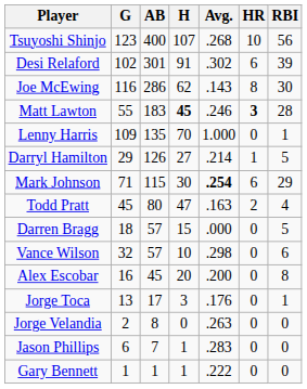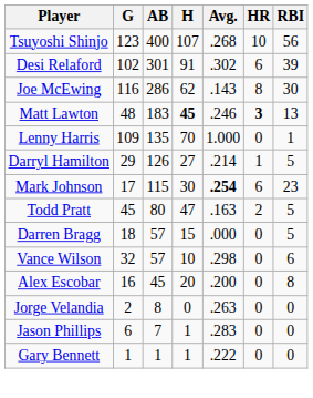Matt Lawton | G: 55 -> 48
Matt Lawton | RBI: 28 -> 13
Mark Johnson | G: 71 -> 17
Mark Johnson | RBI: 29 -> 23
Todd Pratt | RBI: 4 -> 5
- row: Jorge Toca | 13 | 17 | 3 | .176 | 0 | 1
